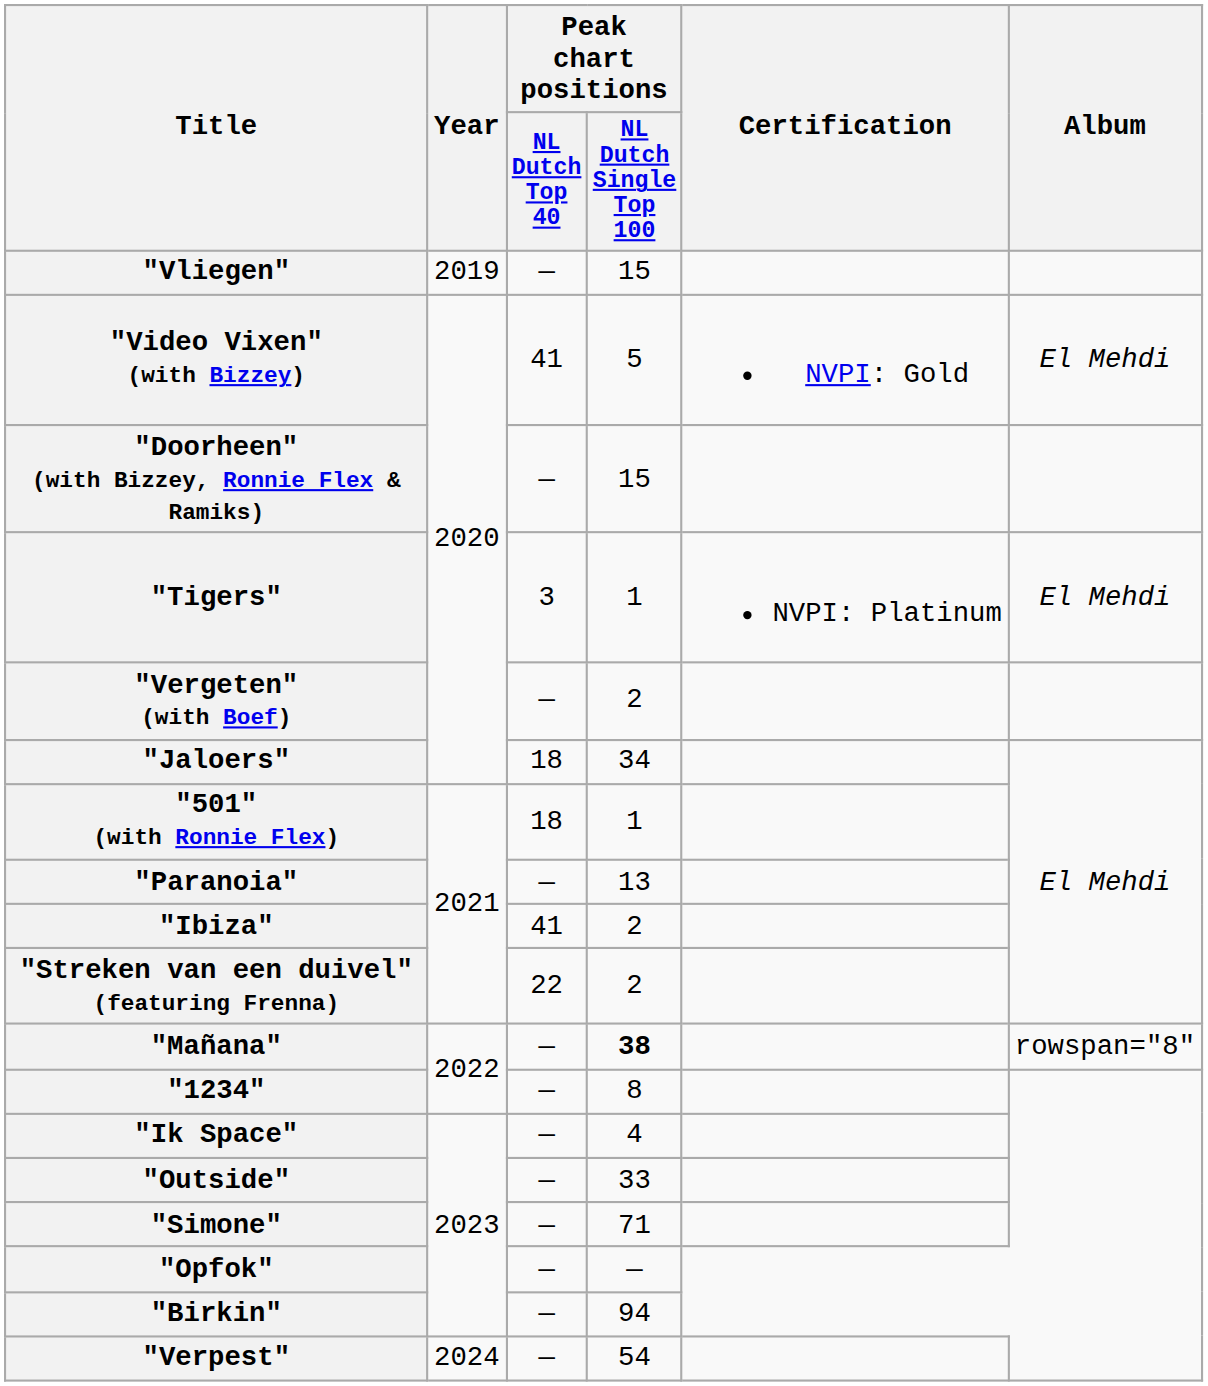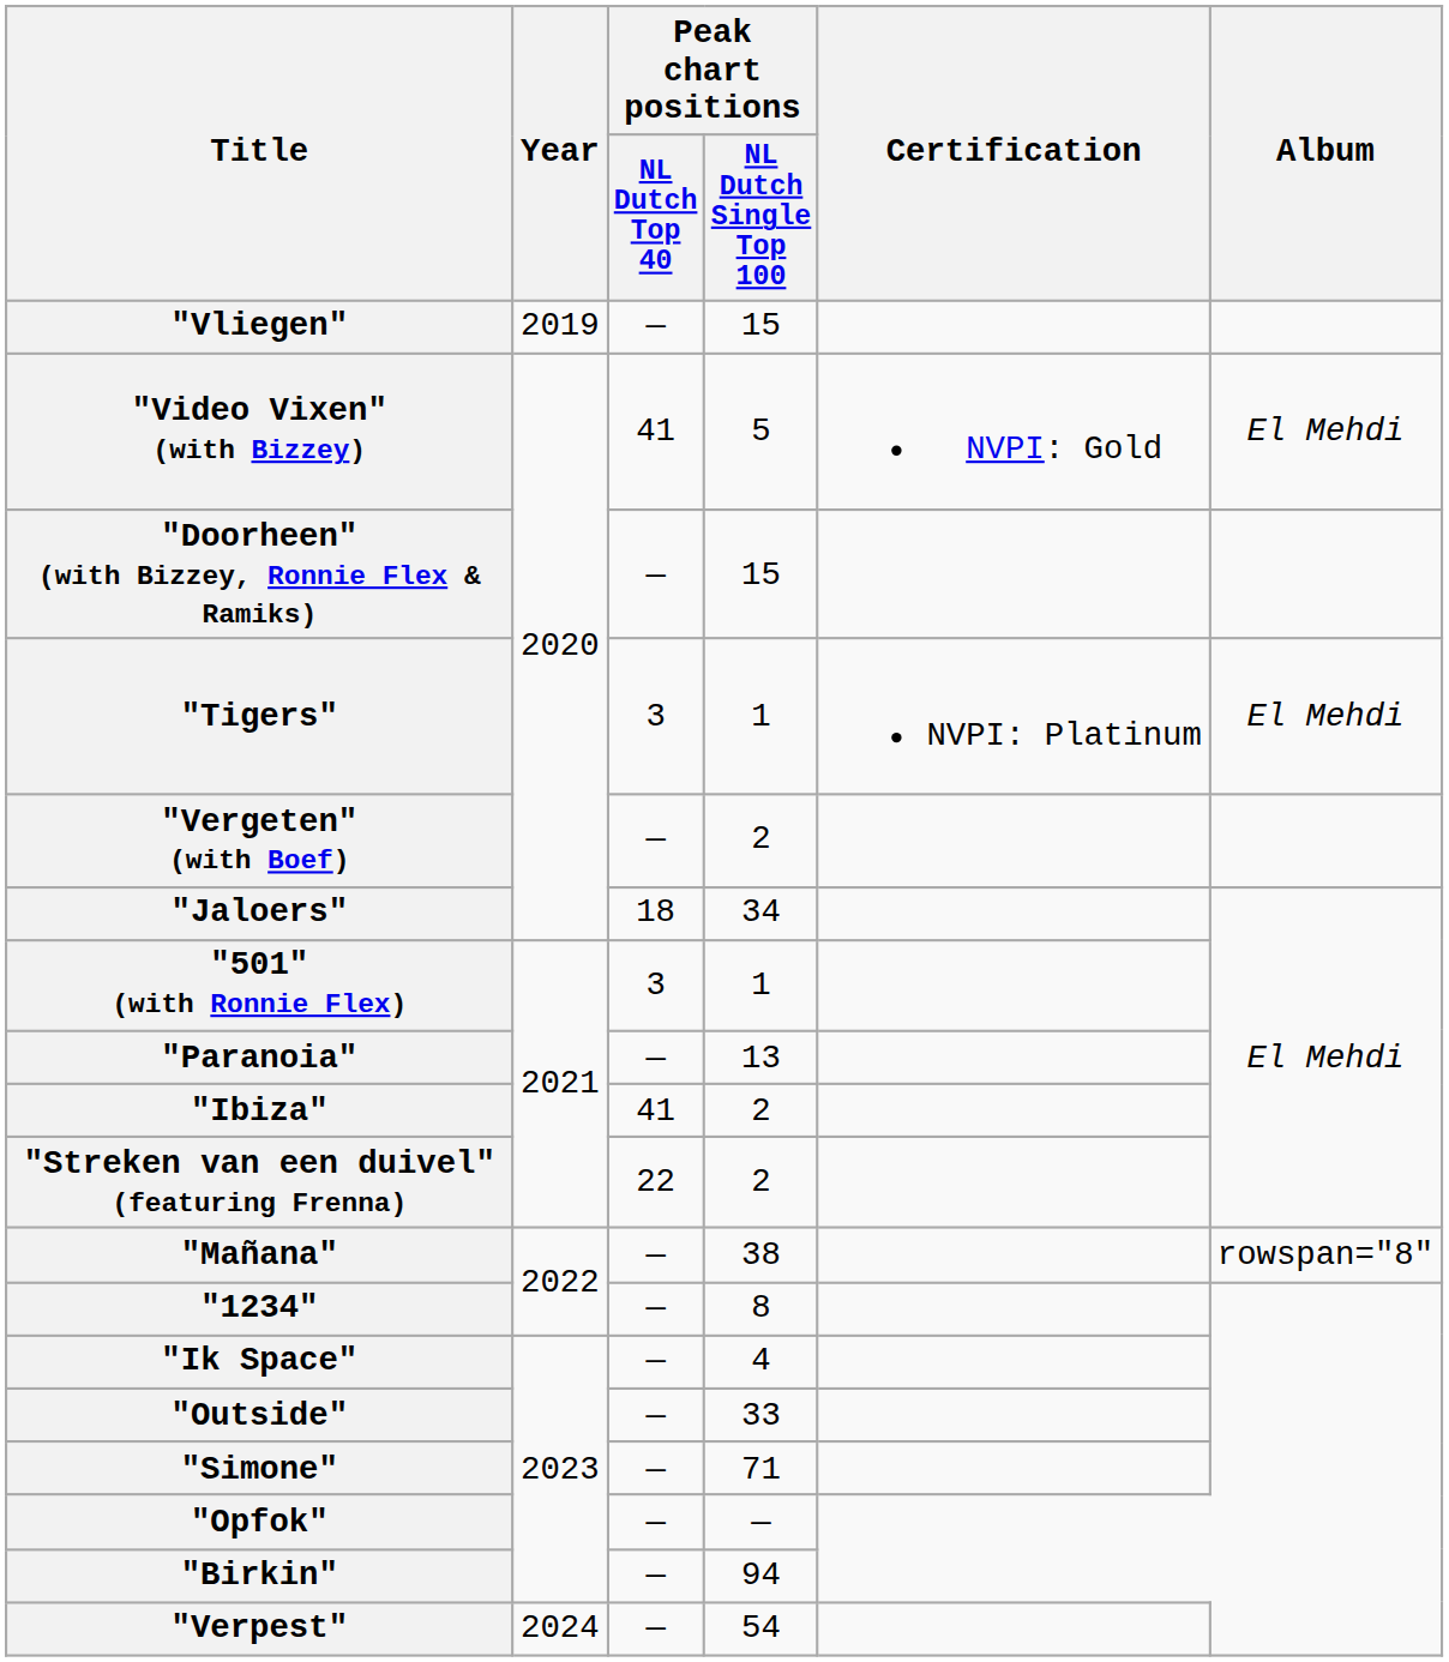"501" (with Ronnie Flex) | Peak chart positions / NL Dutch Top 40: 18 -> 3
"Mañana" | Peak chart positions / NL Dutch Single Top 100: bold -> normal
